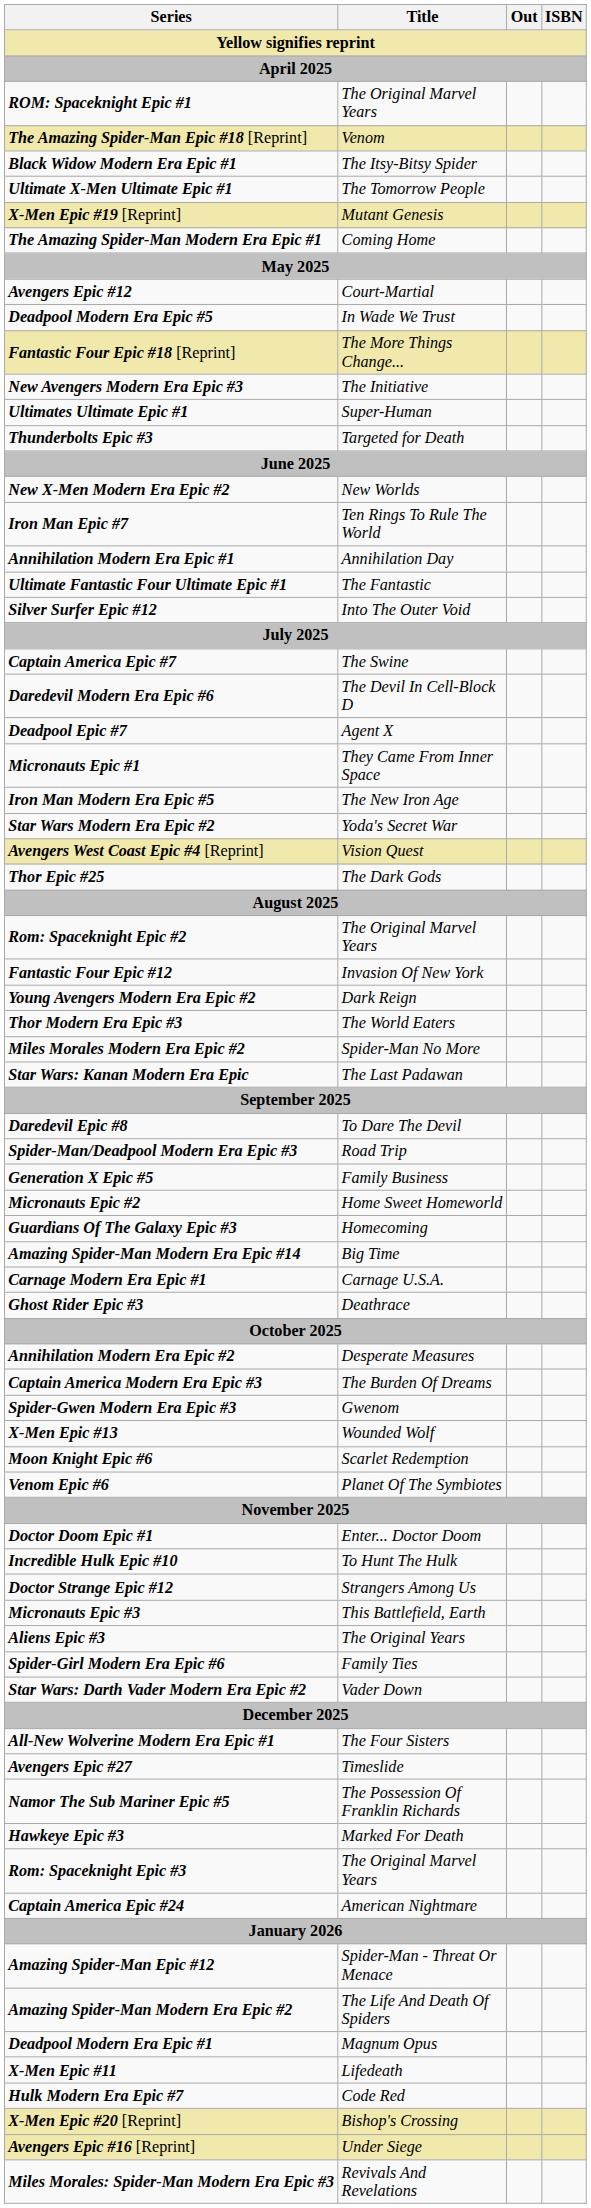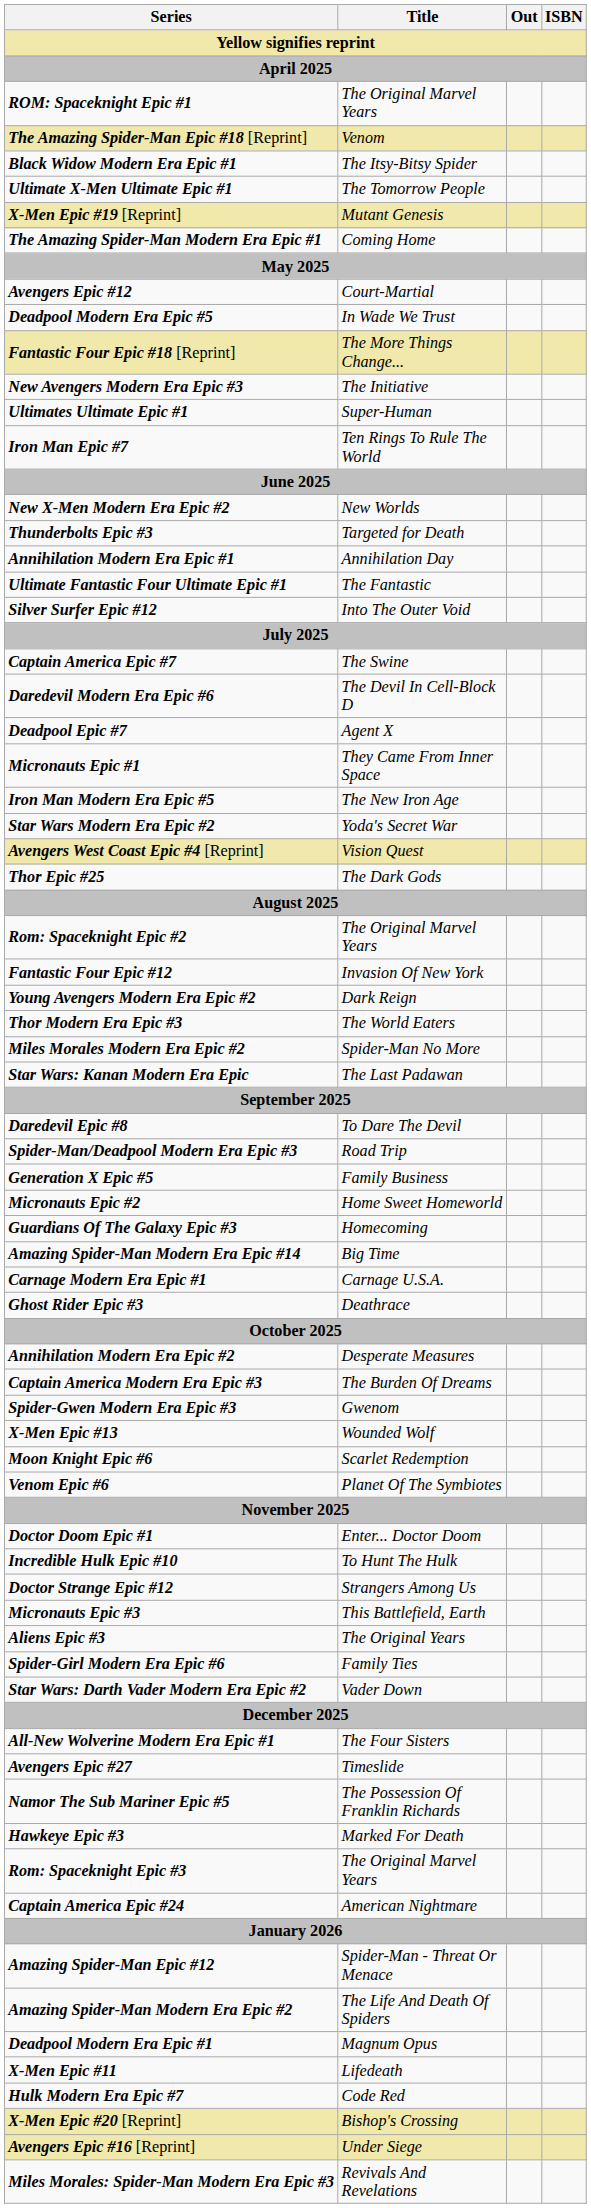rows swapped: Thunderbolts Epic #3 <-> Iron Man Epic #7
